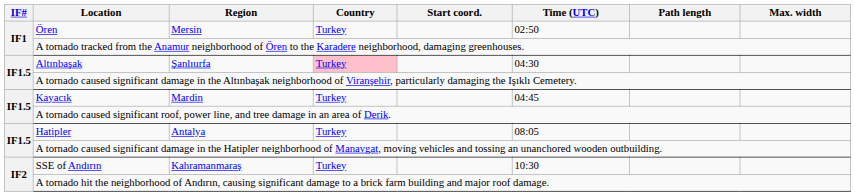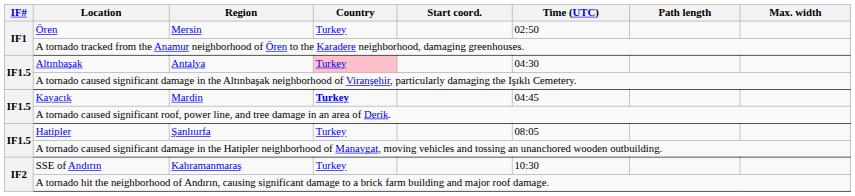Altınbaşak | Region: Şanlıurfa -> Antalya
Kayacık | Country: normal -> bold
Hatipler | Region: Antalya -> Şanlıurfa
